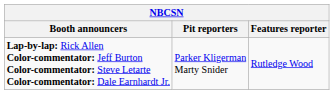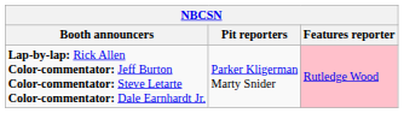row 3 | Features reporter: no background -> pink background
